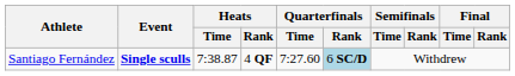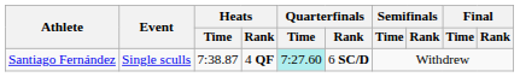Santiago Fernández | Event: bold -> normal
Santiago Fernández | Quarterfinals / Time: no background -> paleturquoise background
Santiago Fernández | Quarterfinals / Rank: lightblue background -> no background
